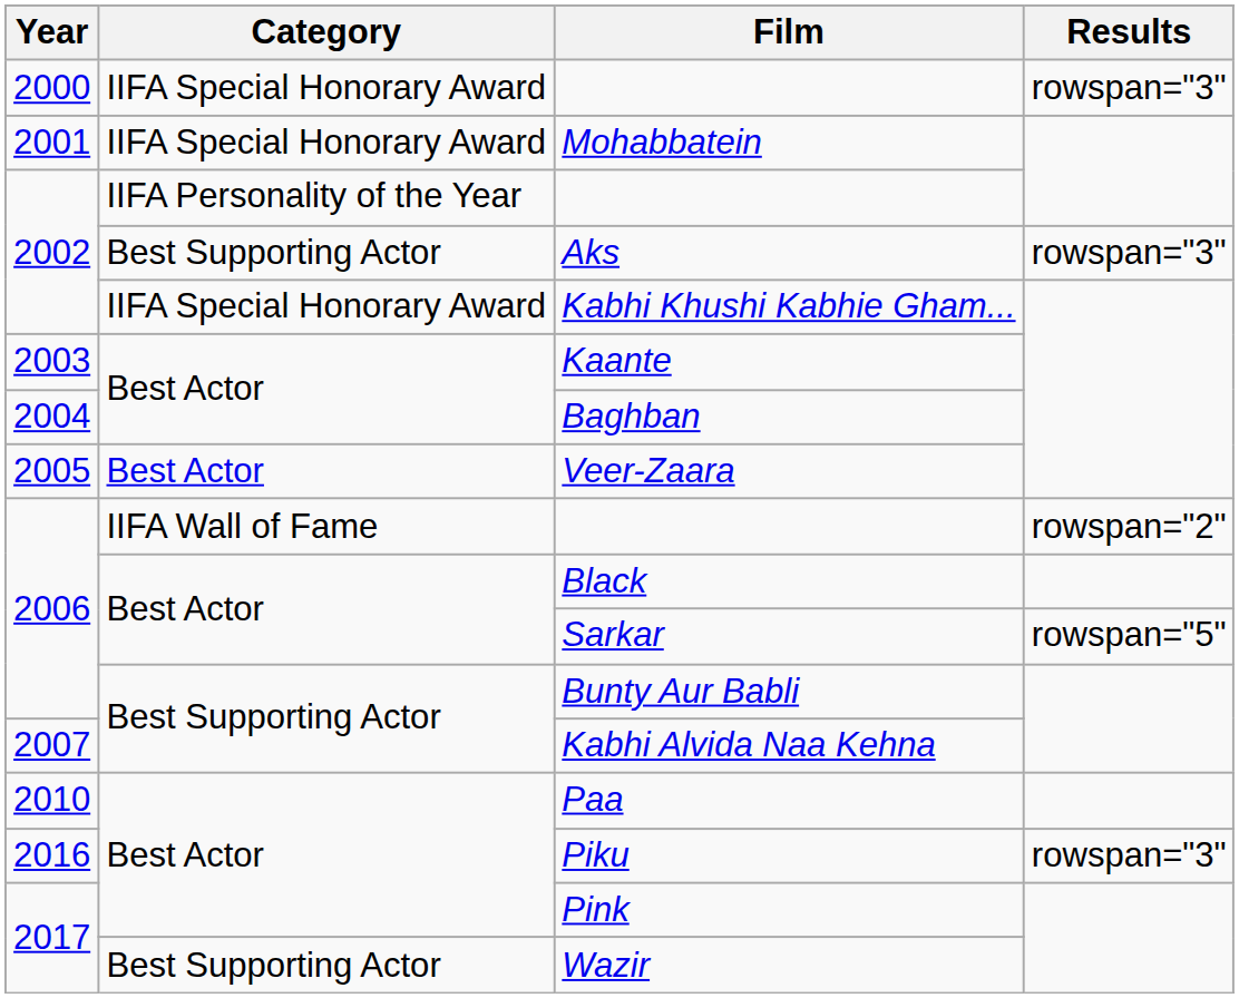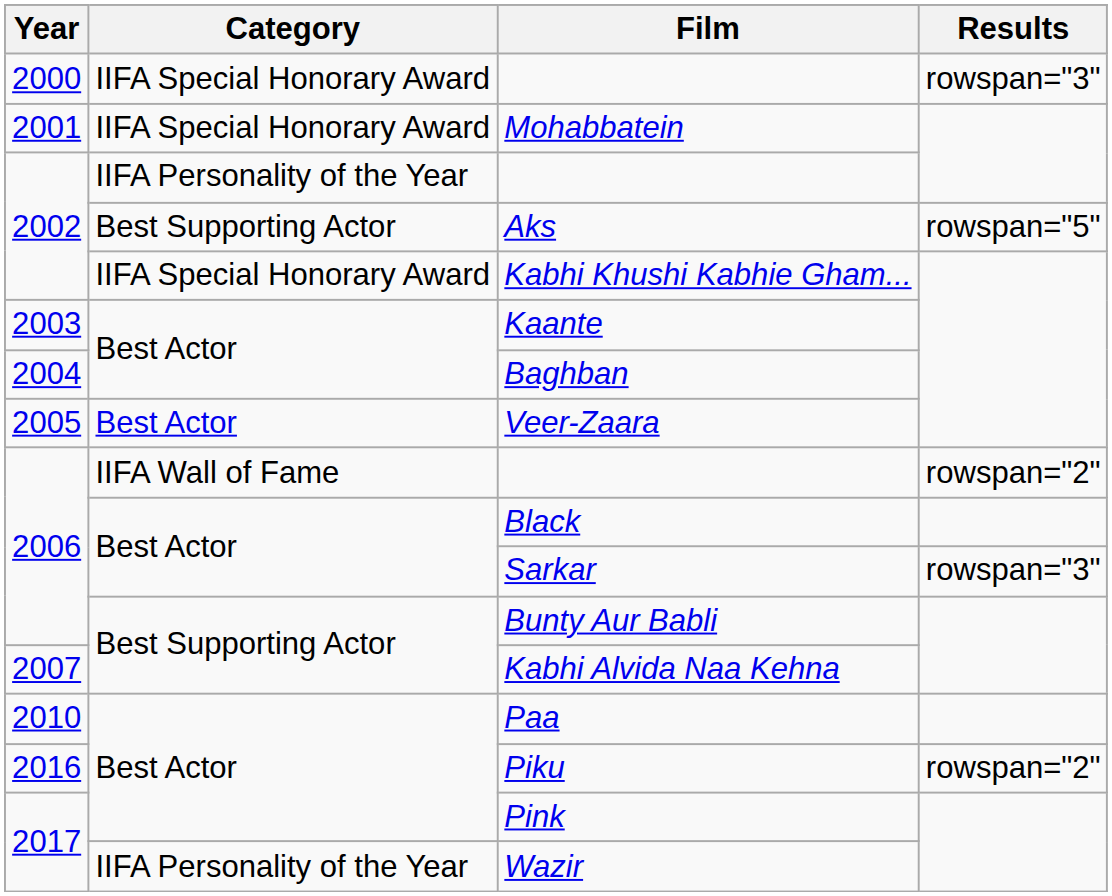Aks | Results: rowspan="3" -> rowspan="5"
Sarkar | Results: rowspan="5" -> rowspan="3"
Piku | Results: rowspan="3" -> rowspan="2"
Wazir | Category: Best Supporting Actor -> IIFA Personality of the Year
